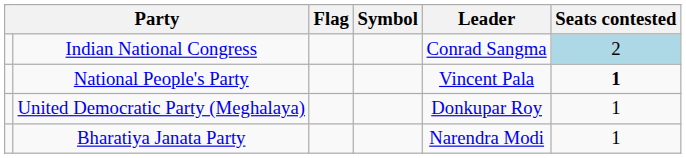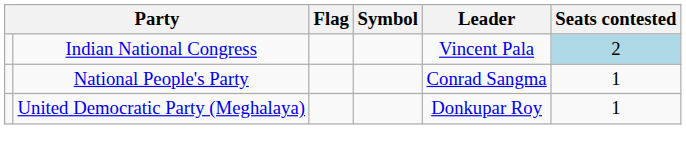Indian National Congress | Leader: Conrad Sangma -> Vincent Pala
National People's Party | Leader: Vincent Pala -> Conrad Sangma
National People's Party | Seats contested: bold -> normal
- row: Bharatiya Janata Party | Narendra Modi | 1
